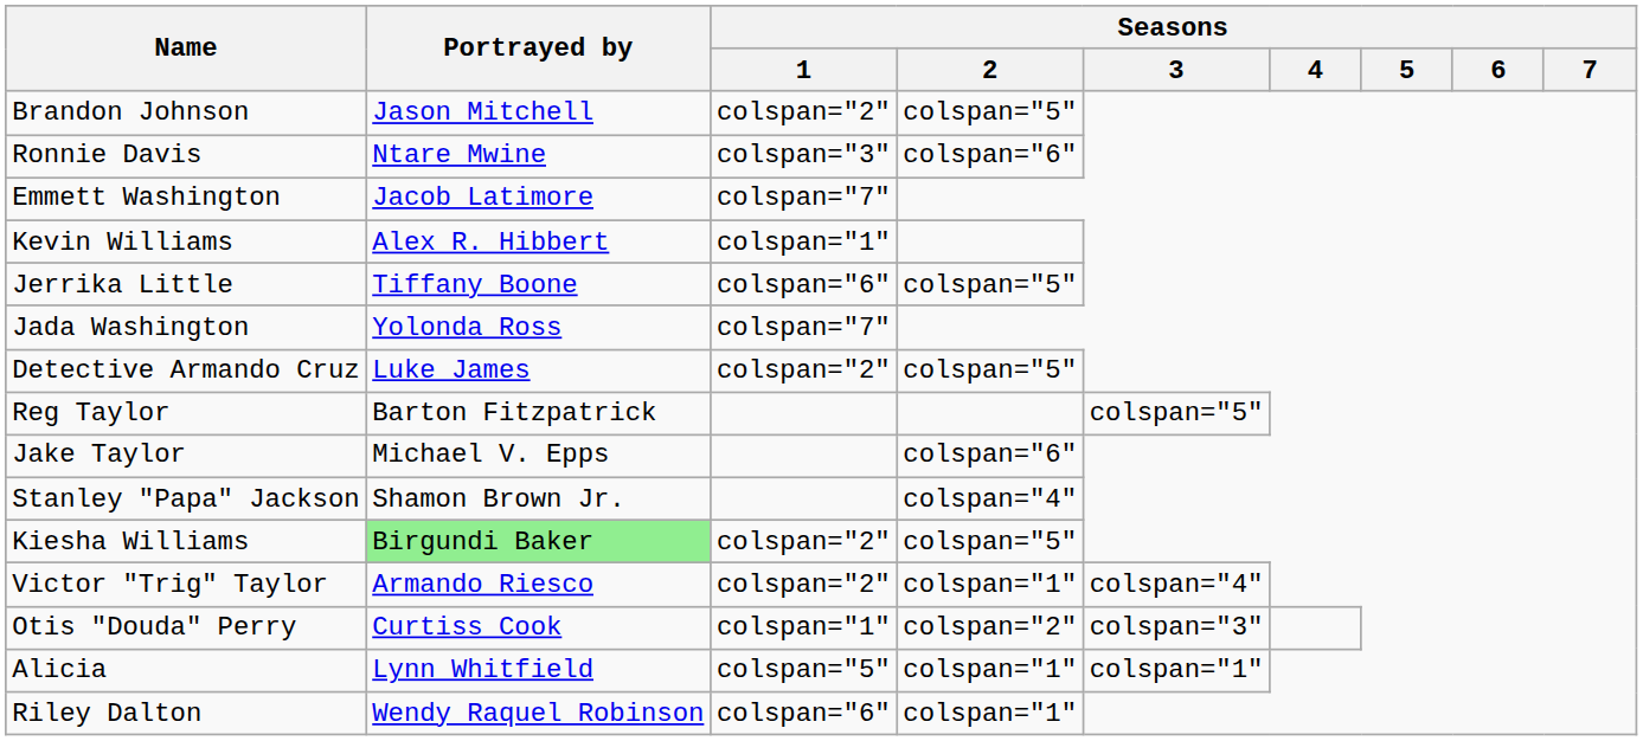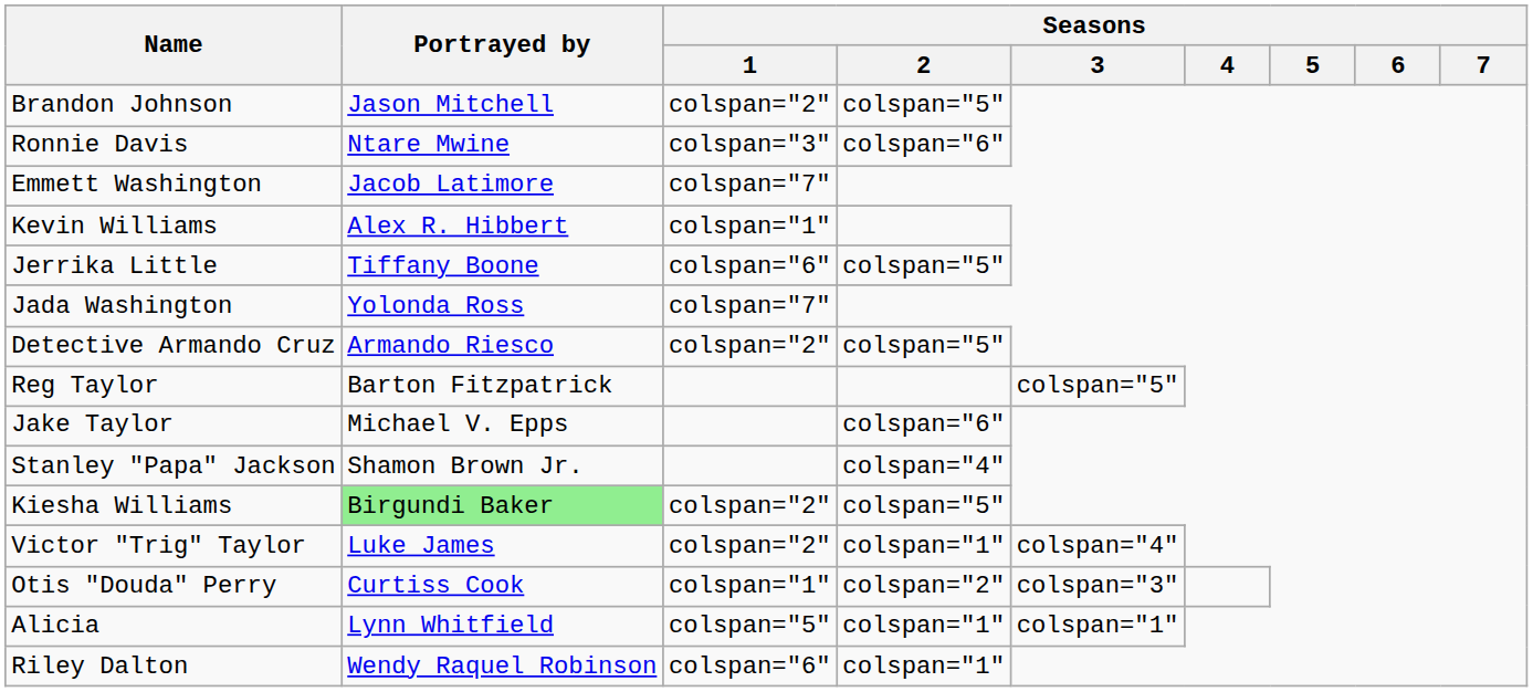Detective Armando Cruz | Portrayed by: Luke James -> Armando Riesco
Victor "Trig" Taylor | Portrayed by: Armando Riesco -> Luke James
